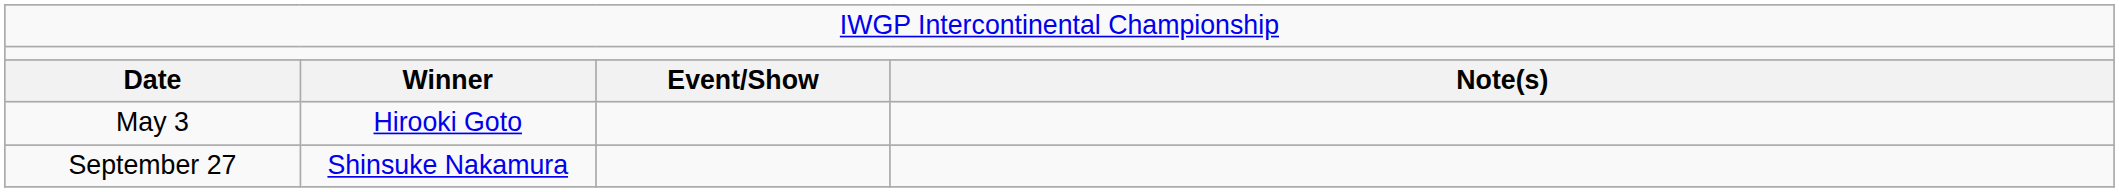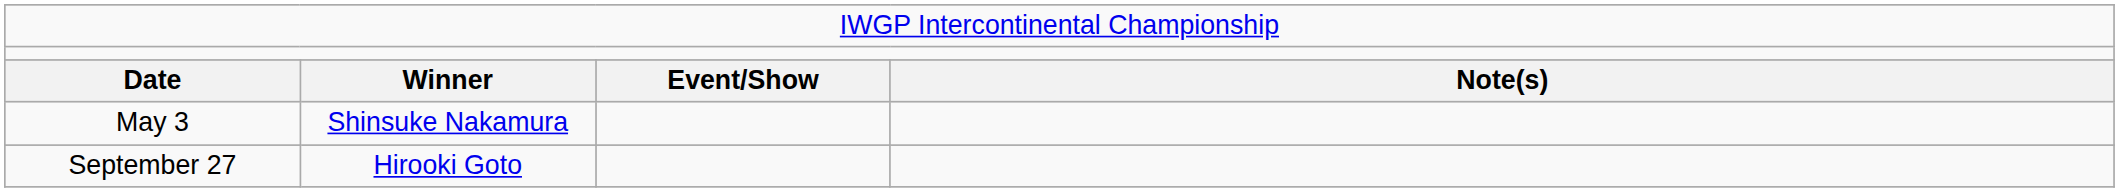May 3 | column 2: Hirooki Goto -> Shinsuke Nakamura
September 27 | column 2: Shinsuke Nakamura -> Hirooki Goto
